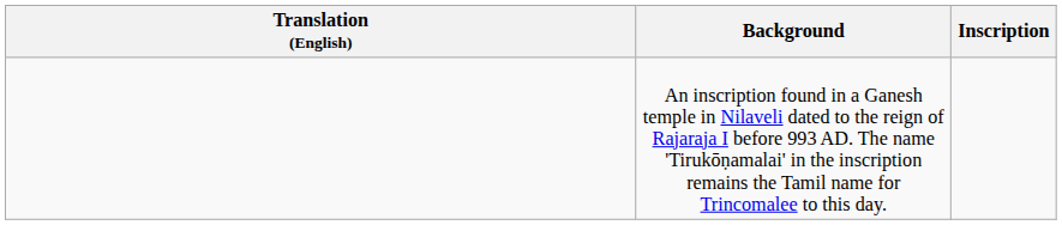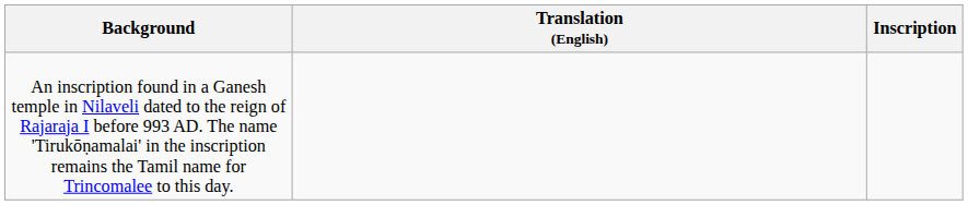columns swapped: Background <-> Translation (English)
